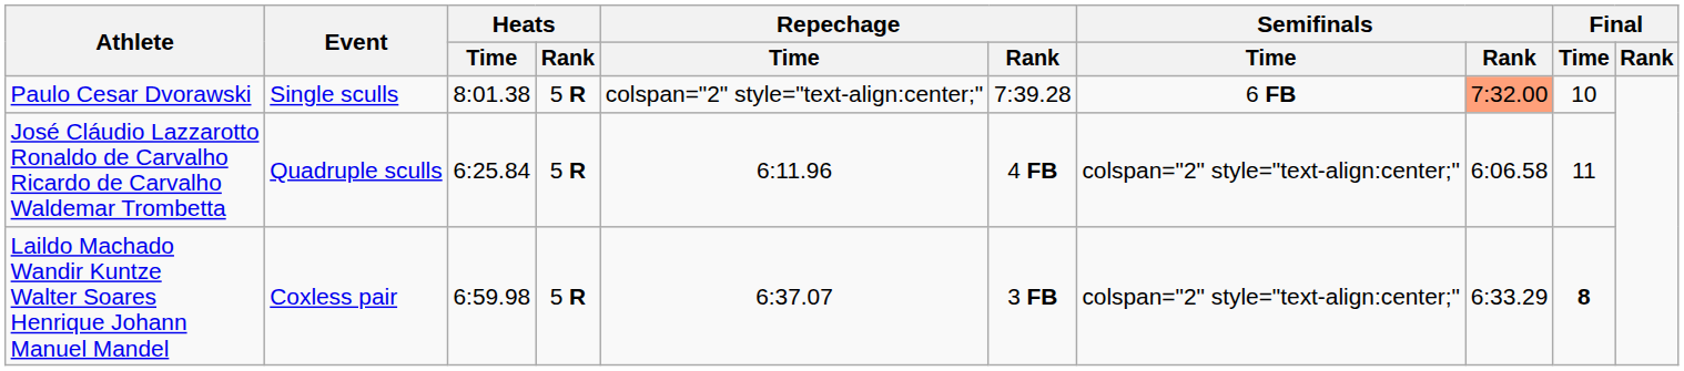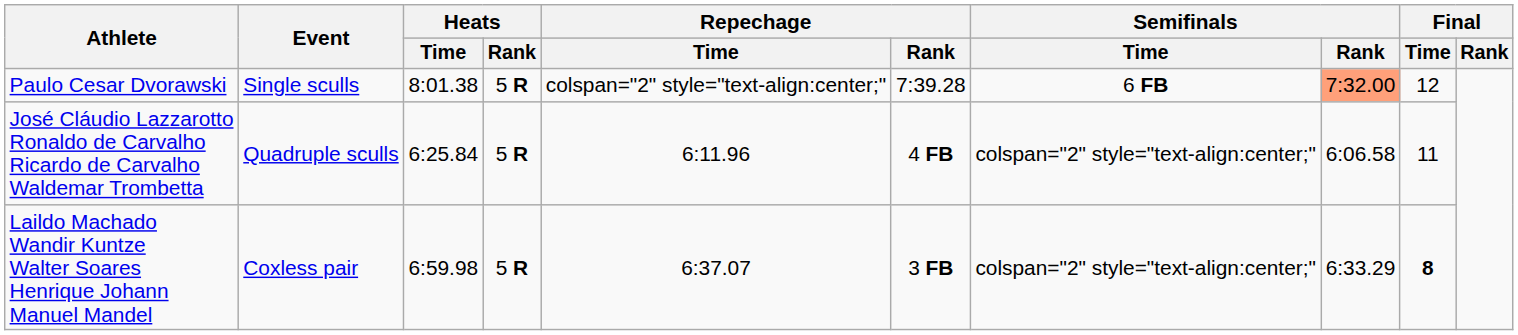Paulo Cesar Dvorawski | Final / Time: 10 -> 12
